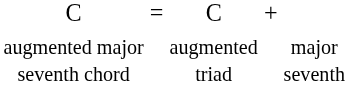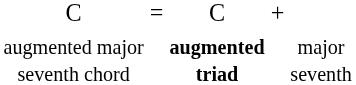augmented major seventh chord | column 3: normal -> bold
